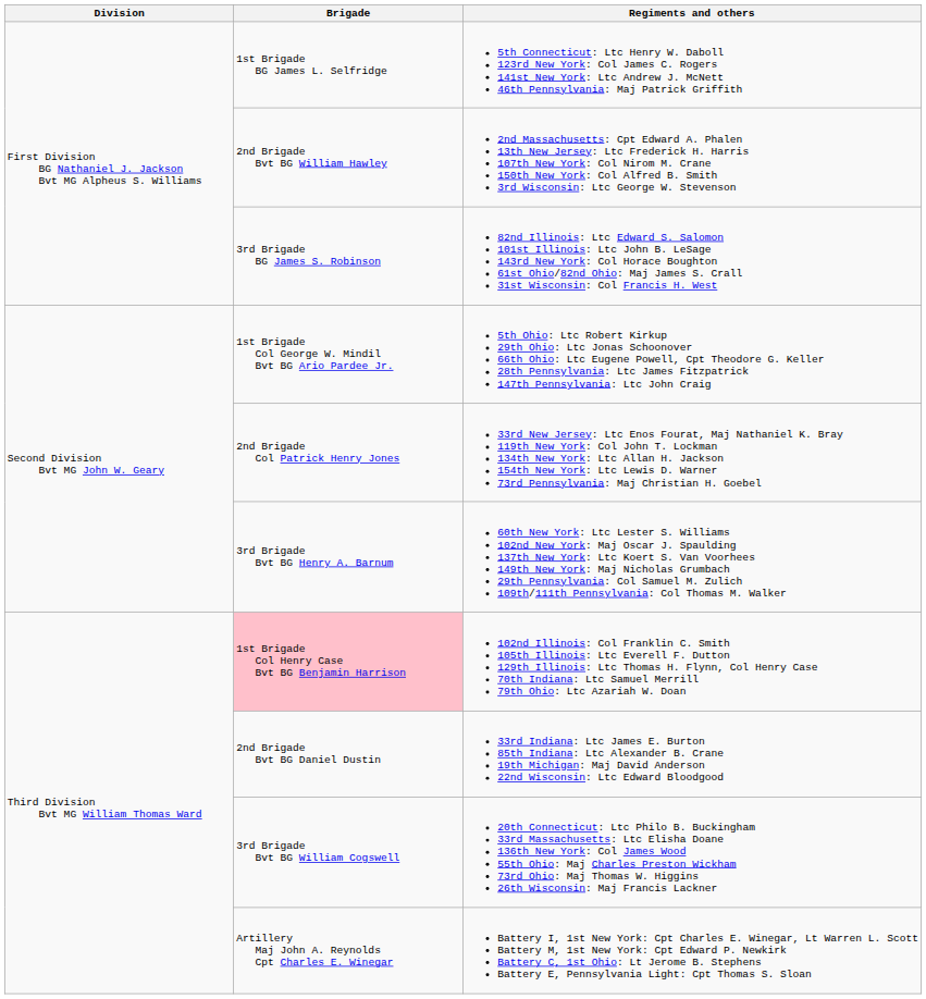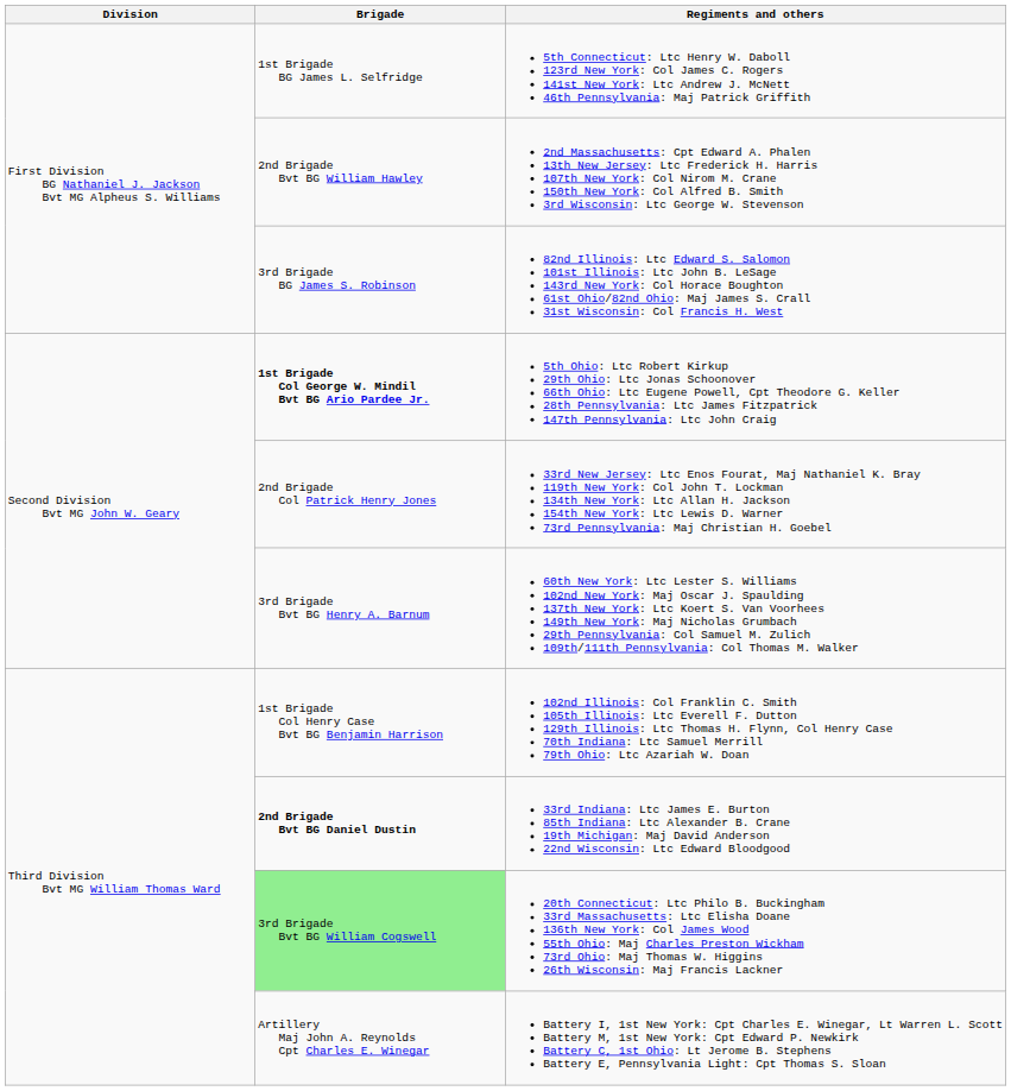1st Brigade Col George W. Mindil Bvt BG Ario Pardee Jr. | Brigade: normal -> bold
1st Brigade Col Henry Case Bvt BG Benjamin Harrison | Brigade: pink background -> no background
2nd Brigade Bvt BG Daniel Dustin | Brigade: normal -> bold
3rd Brigade Bvt BG William Cogswell | Brigade: no background -> lightgreen background
